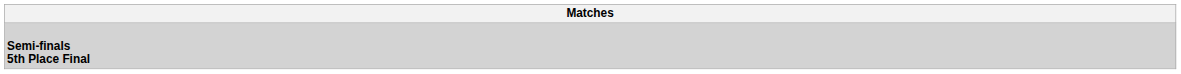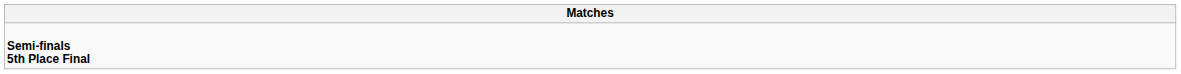row 2 | column 1: lightgrey background -> no background
